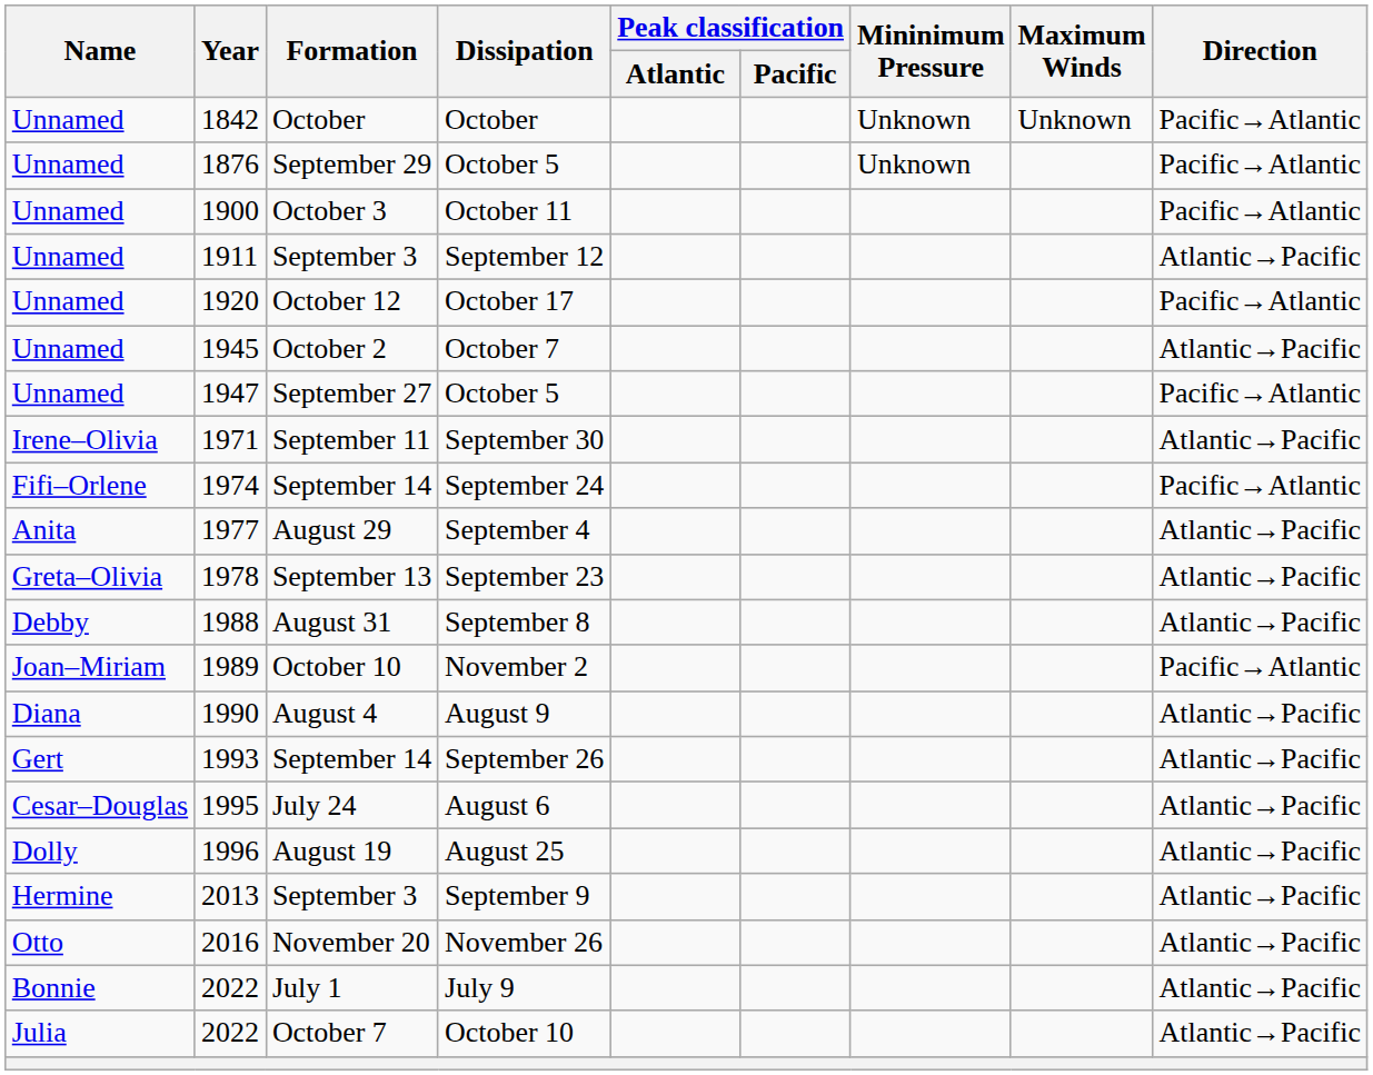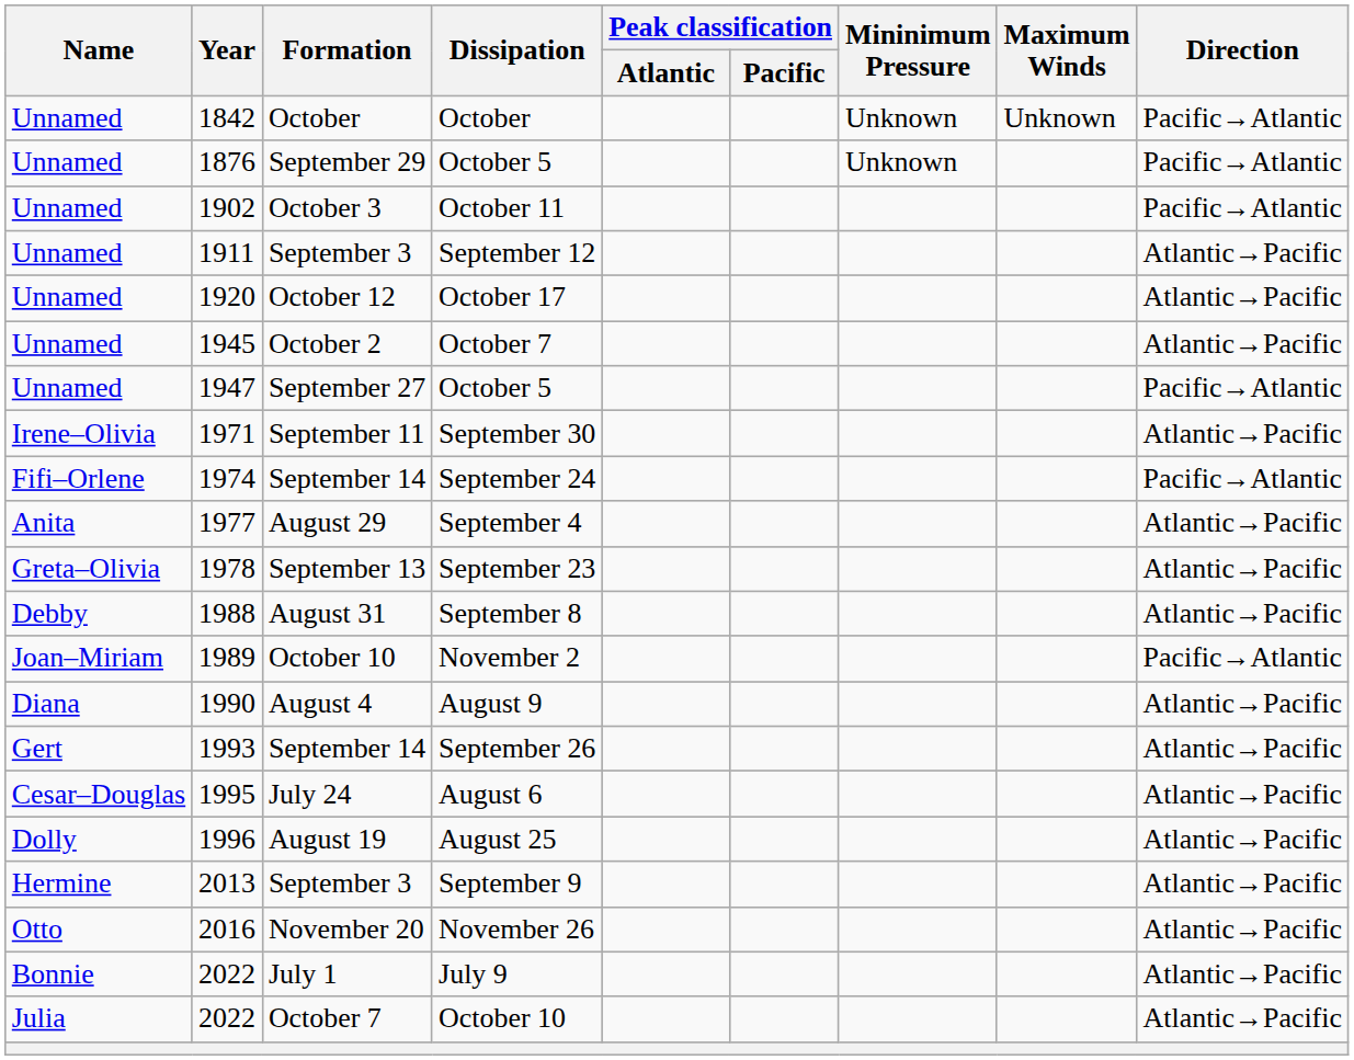October 11 | Year: 1900 -> 1902
October 17 | Direction: Pacific→Atlantic -> Atlantic→Pacific
